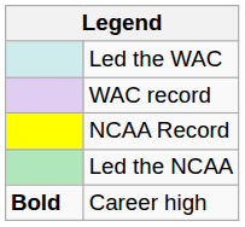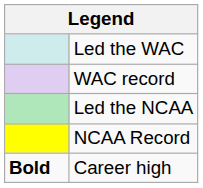rows swapped: Led the NCAA <-> NCAA Record
